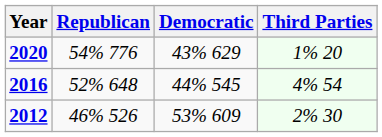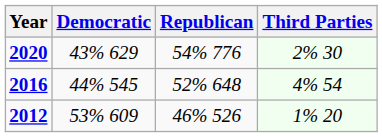columns swapped: Republican <-> Democratic
2020 | Third Parties: 1% 20 -> 2% 30
2012 | Third Parties: 2% 30 -> 1% 20
